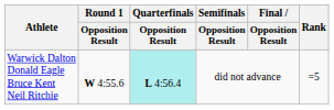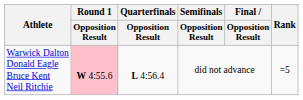Warwick Dalton Donald Eagle Bruce Kent Neil Ritchie | Round 1 / Opposition Result: no background -> pink background
Warwick Dalton Donald Eagle Bruce Kent Neil Ritchie | Quarterfinals / Opposition Result: paleturquoise background -> no background
